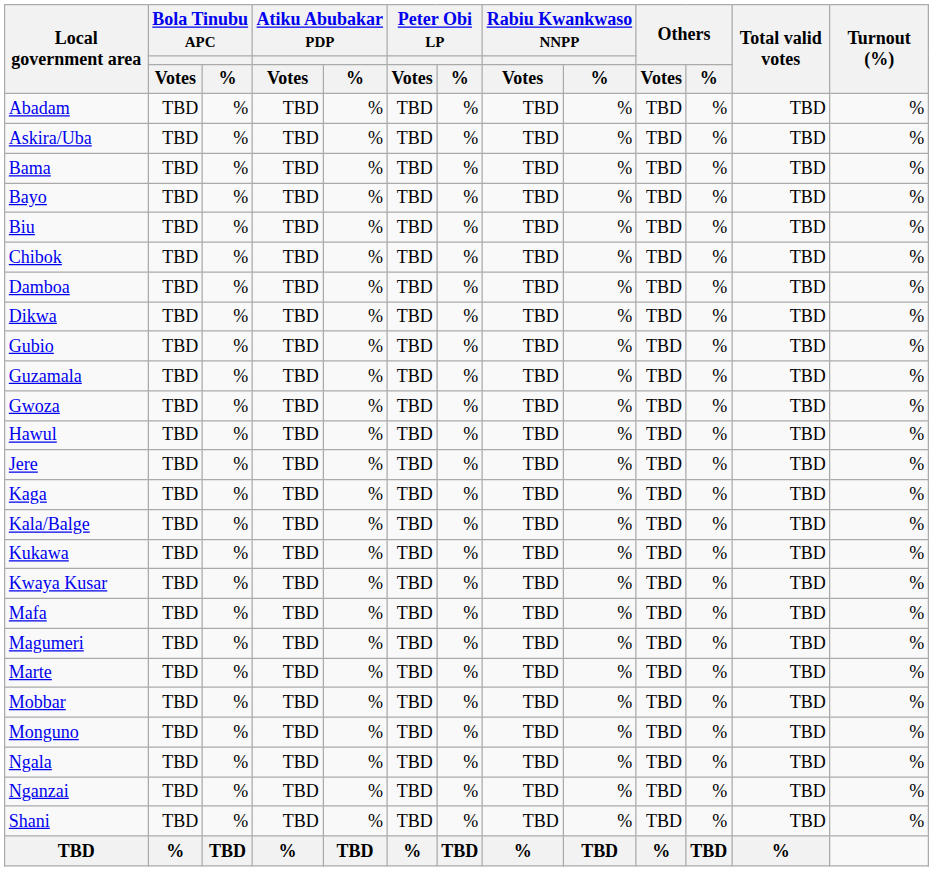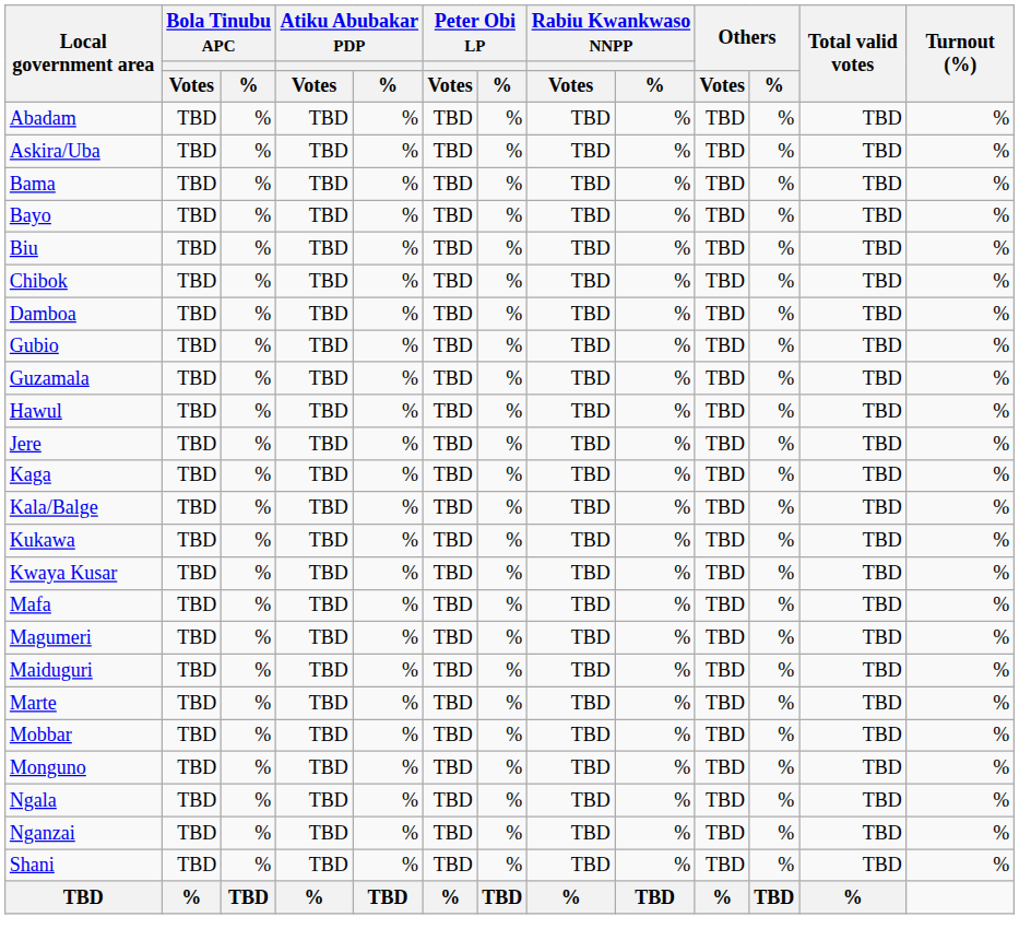- row: Dikwa | TBD | % | TBD | % | TBD | % | TBD | % | TBD | % | TBD | %
- row: Gwoza | TBD | % | TBD | % | TBD | % | TBD | % | TBD | % | TBD | %
+ row: Maiduguri | TBD | % | TBD | % | TBD | % | TBD | % | TBD | % | TBD | %
